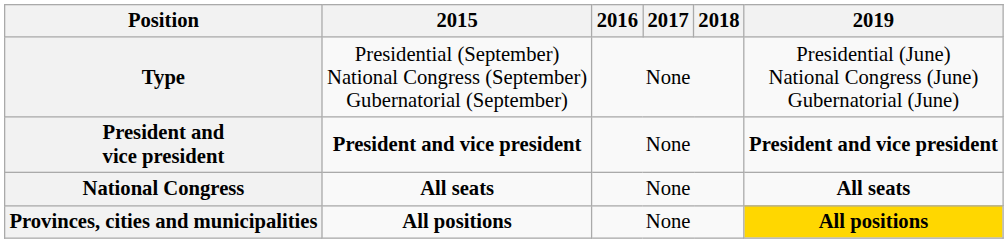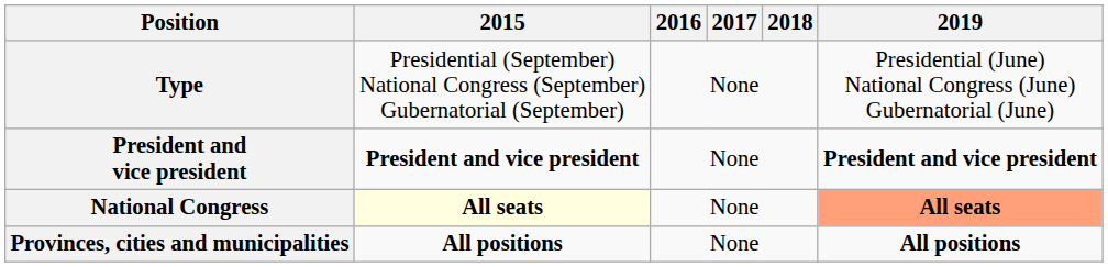National Congress | 2015: no background -> lightyellow background
National Congress | 2019: no background -> lightsalmon background
Provinces, cities and municipalities | 2019: gold background -> no background
